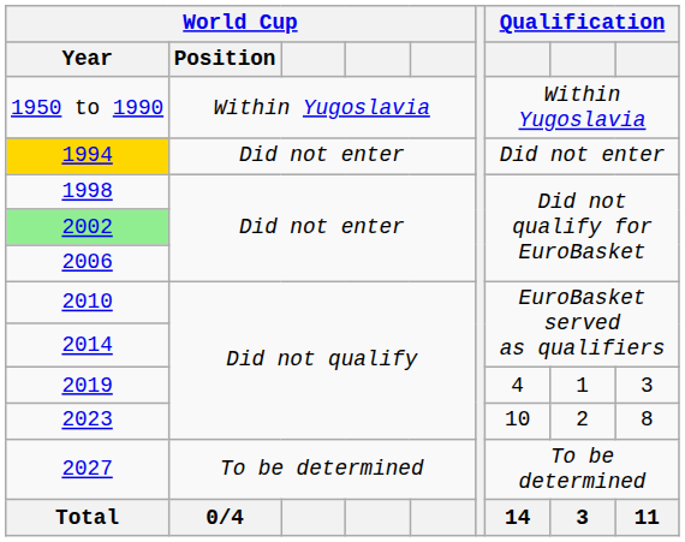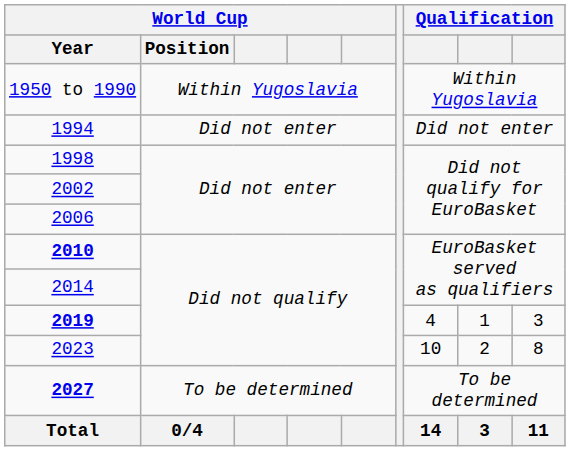1994 | World Cup / Year: gold background -> no background
2002 | World Cup / Year: lightgreen background -> no background
2010 | World Cup / Year: normal -> bold
2019 | World Cup / Year: normal -> bold
2027 | World Cup / Year: normal -> bold
